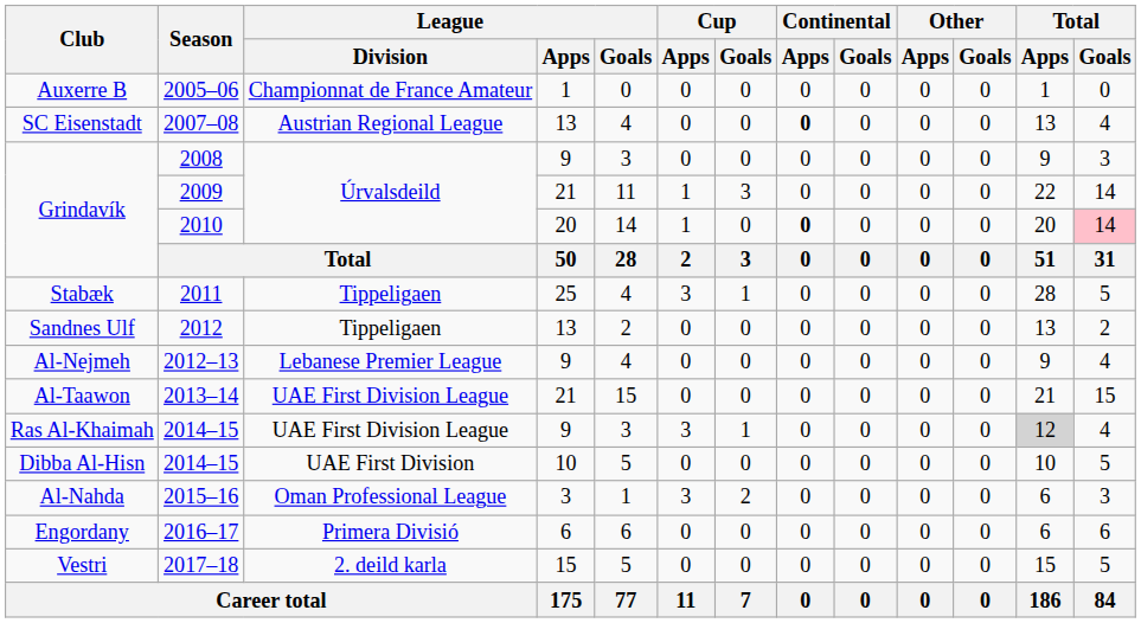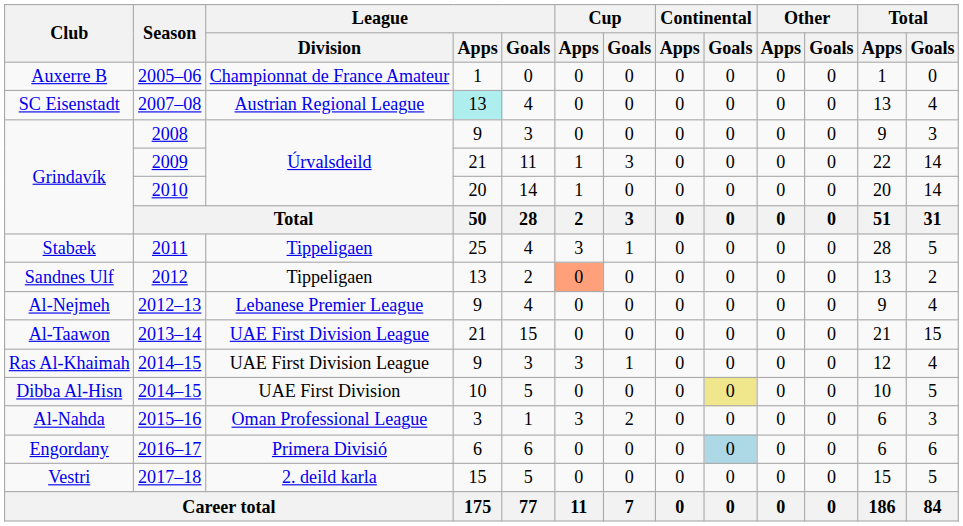2007–08 | League / Apps: no background -> paleturquoise background
2007–08 | Continental / Apps: bold -> normal
2010 | Continental / Apps: bold -> normal
2010 | Total / Goals: pink background -> no background
2012 | Cup / Apps: no background -> lightsalmon background
Ras Al-Khaimah / 2014–15 | Total / Apps: lightgrey background -> no background
Dibba Al-Hisn / 2014–15 | Continental / Goals: no background -> khaki background
2016–17 | Continental / Goals: no background -> lightblue background
